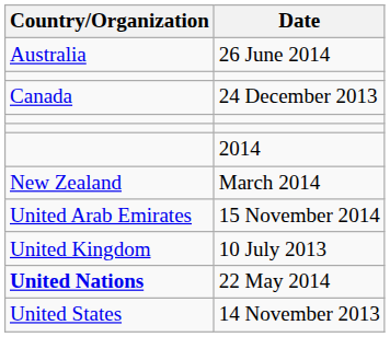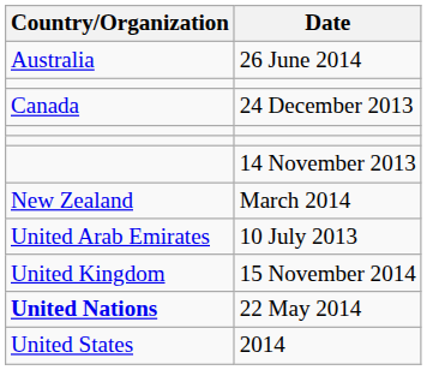row 7 | Date: 2014 -> 14 November 2013
row 9 | Date: 15 November 2014 -> 10 July 2013
row 10 | Date: 10 July 2013 -> 15 November 2014
row 12 | Date: 14 November 2013 -> 2014
